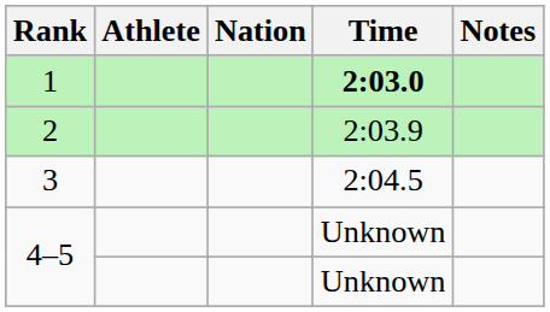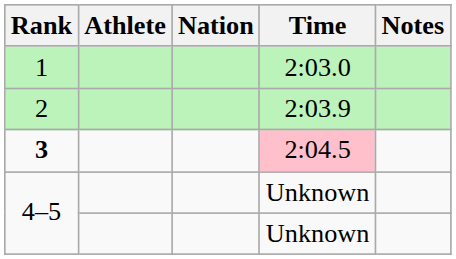1 | Time: bold -> normal
3 | Rank: normal -> bold
3 | Time: no background -> pink background
